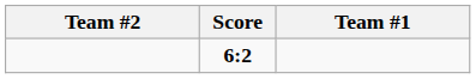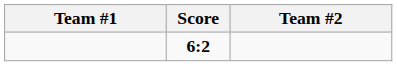columns swapped: Team #1 <-> Team #2
